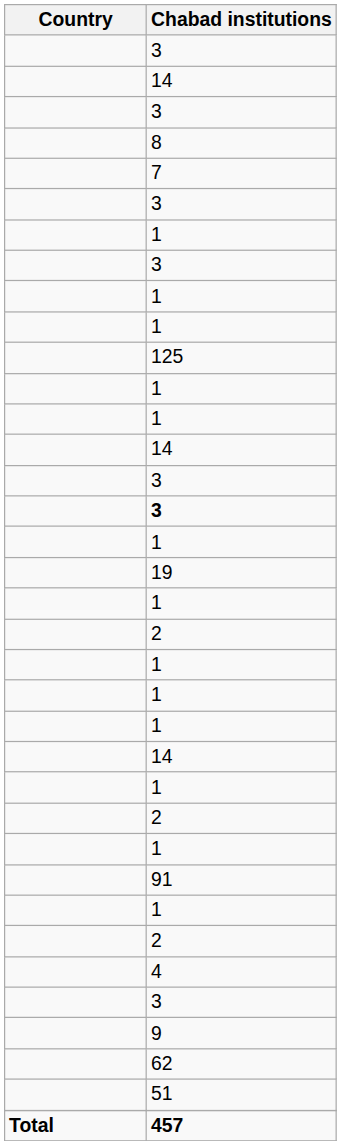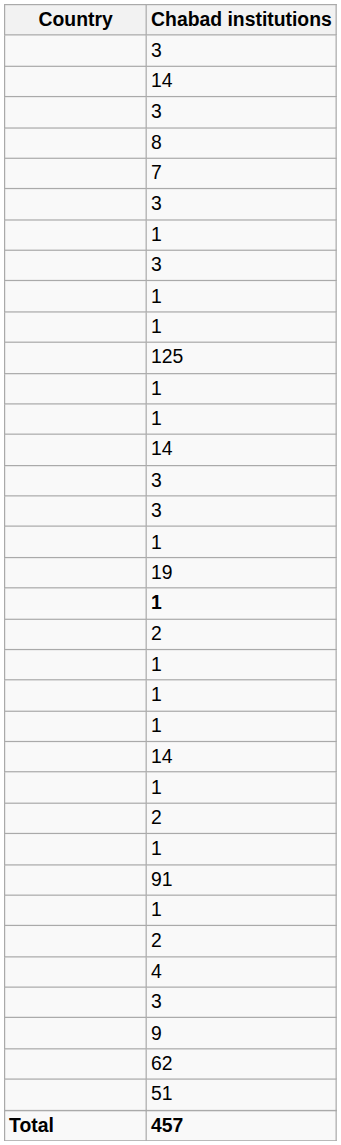row 17 | Chabad institutions: bold -> normal
row 20 | Chabad institutions: normal -> bold
